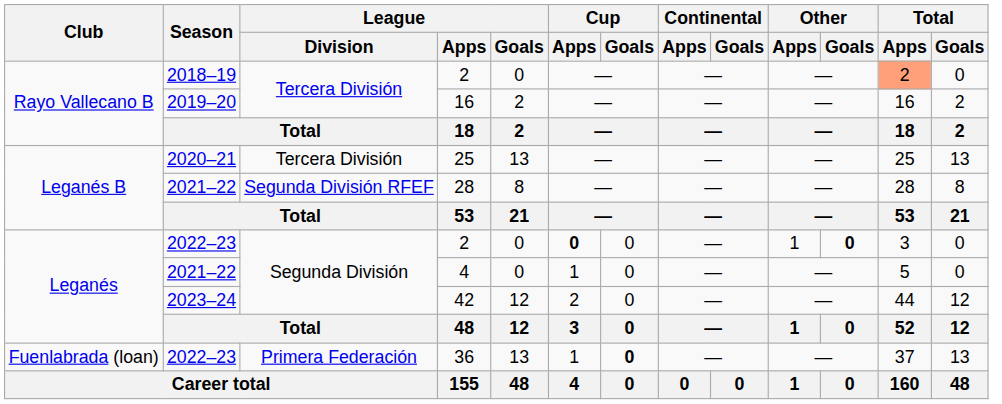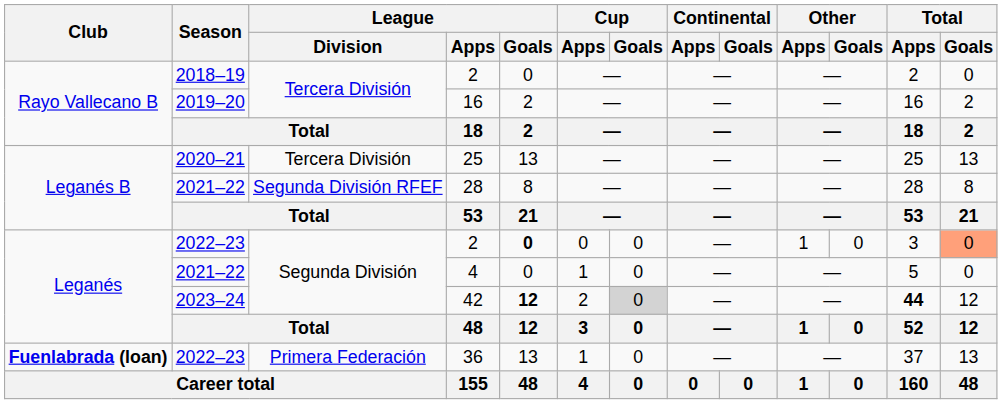2018–19 / 2 | Total / Apps: lightsalmon background -> no background
2022–23 / 2 | League / Goals: normal -> bold
2022–23 / 2 | Cup / Apps: bold -> normal
2022–23 / 2 | Other / Goals: bold -> normal
2022–23 / 2 | Total / Goals: no background -> lightsalmon background
42 | League / Goals: normal -> bold
42 | Cup / Goals: no background -> lightgrey background
42 | Total / Apps: normal -> bold
36 | Club: normal -> bold
36 | Cup / Goals: bold -> normal
